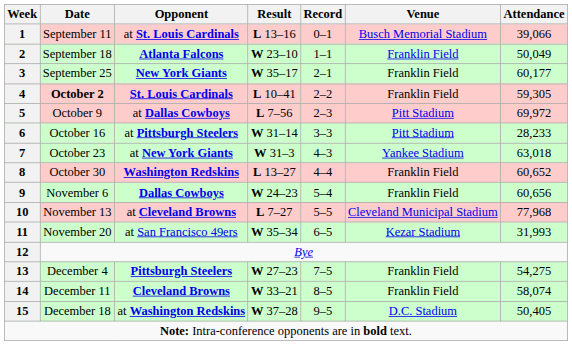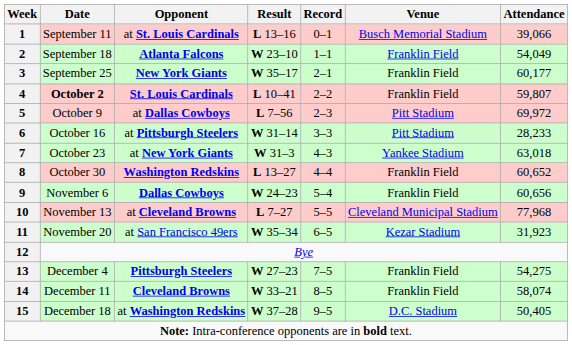2 | Attendance: 50,049 -> 54,049
4 | Attendance: 59,305 -> 59,807
11 | Attendance: 31,993 -> 31,923
